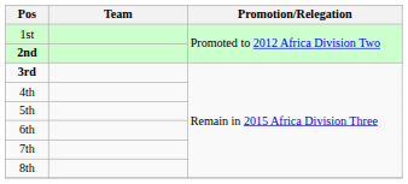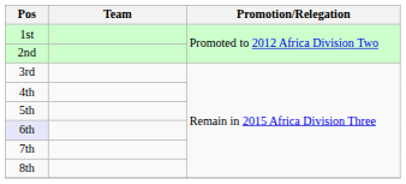2nd | Pos: bold -> normal
3rd | Pos: bold -> normal
6th | Pos: no background -> lavender background
